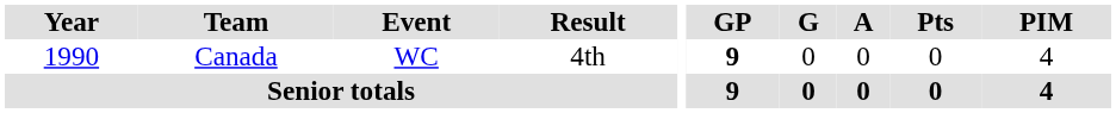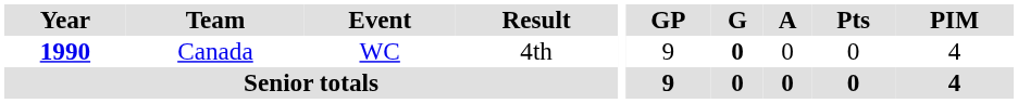Canada | Year: normal -> bold
Canada | GP: bold -> normal
Canada | G: normal -> bold
